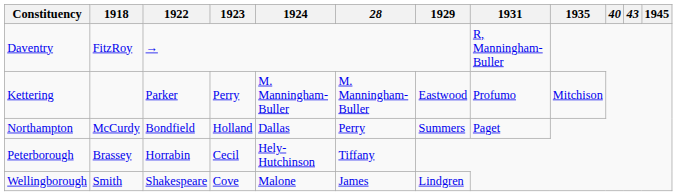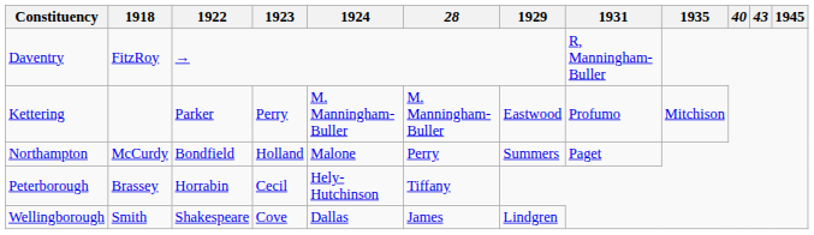Northampton | 1924: Dallas -> Malone
Wellingborough | 1924: Malone -> Dallas
